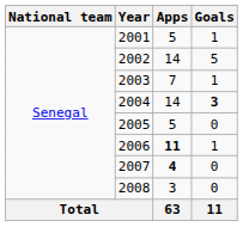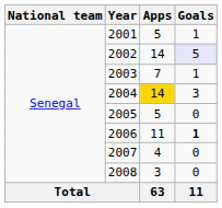2002 | Goals: no background -> lavender background
2004 | Apps: no background -> gold background
2004 | Goals: bold -> normal
2006 | Apps: bold -> normal
2006 | Goals: normal -> bold
2007 | Apps: bold -> normal
